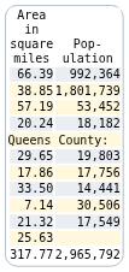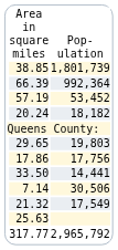rows swapped: 38.85 <-> 66.39
